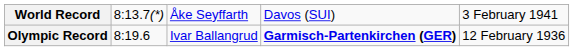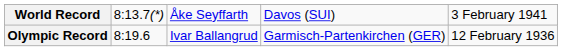Olympic Record | column 4: bold -> normal
